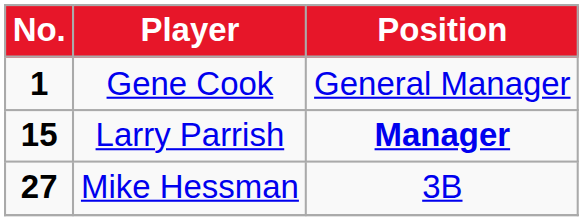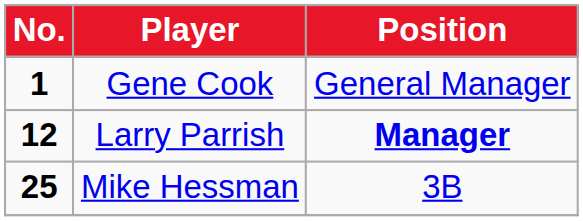Larry Parrish | No.: 15 -> 12
Mike Hessman | No.: 27 -> 25
